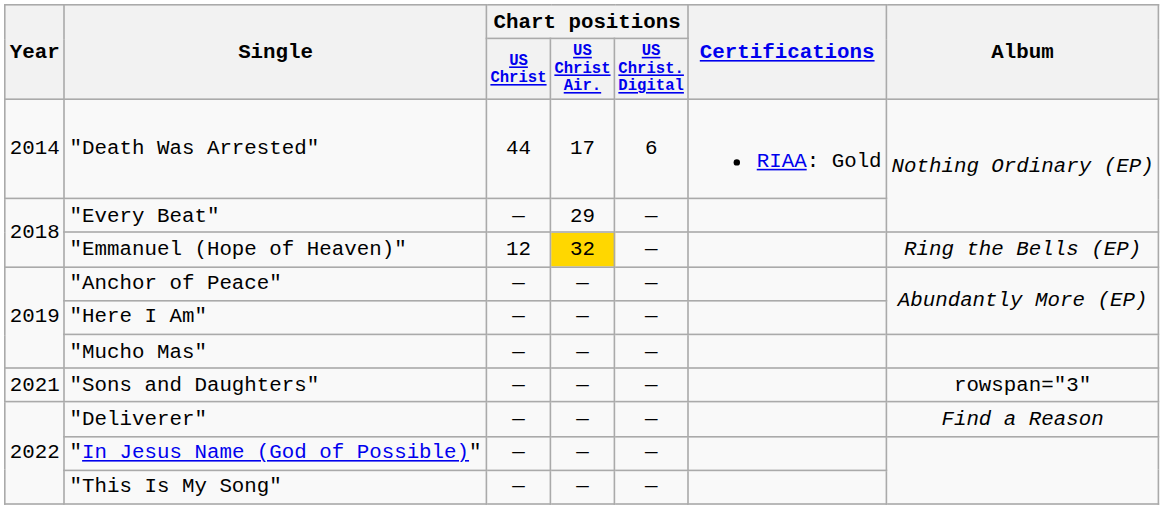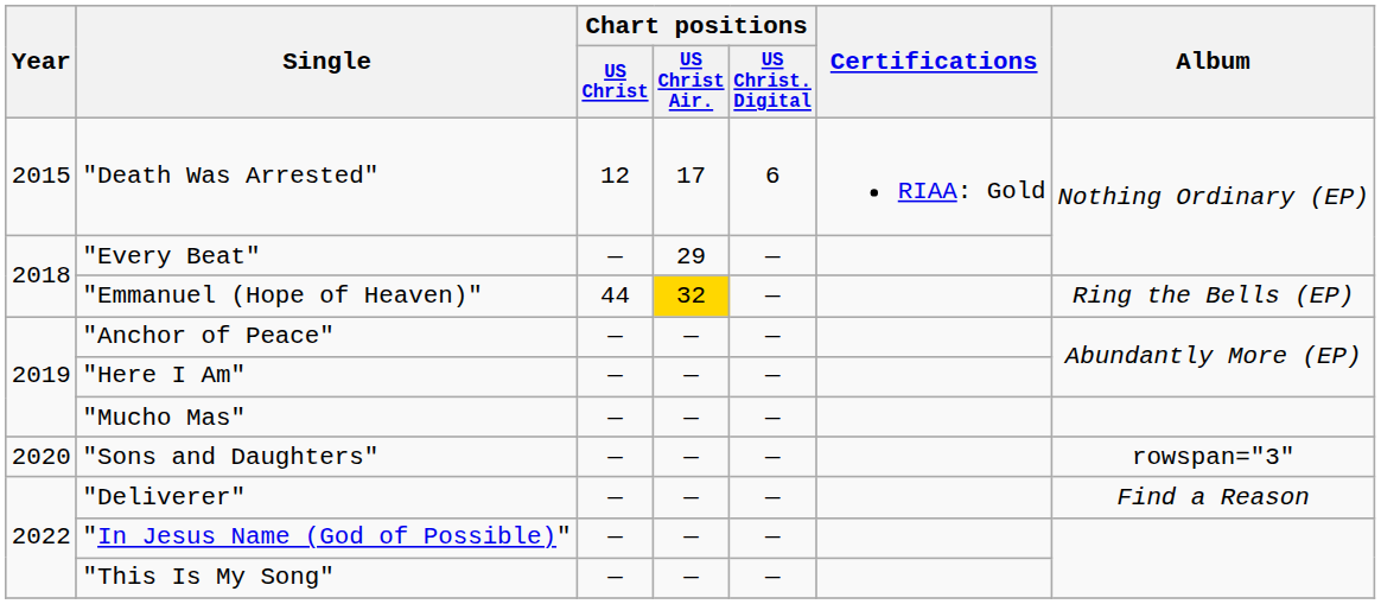"Death Was Arrested" | Year: 2014 -> 2015
"Death Was Arrested" | Chart positions / US Christ: 44 -> 12
"Emmanuel (Hope of Heaven)" | Chart positions / US Christ: 12 -> 44
"Sons and Daughters" | Year: 2021 -> 2020
